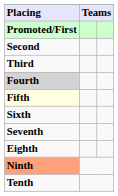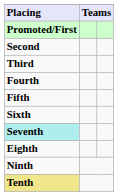Fourth | Placing: lightgrey background -> no background
Fifth | Placing: lightyellow background -> no background
Seventh | Placing: no background -> paleturquoise background
Ninth | Placing: lightsalmon background -> no background
Tenth | Placing: no background -> khaki background
